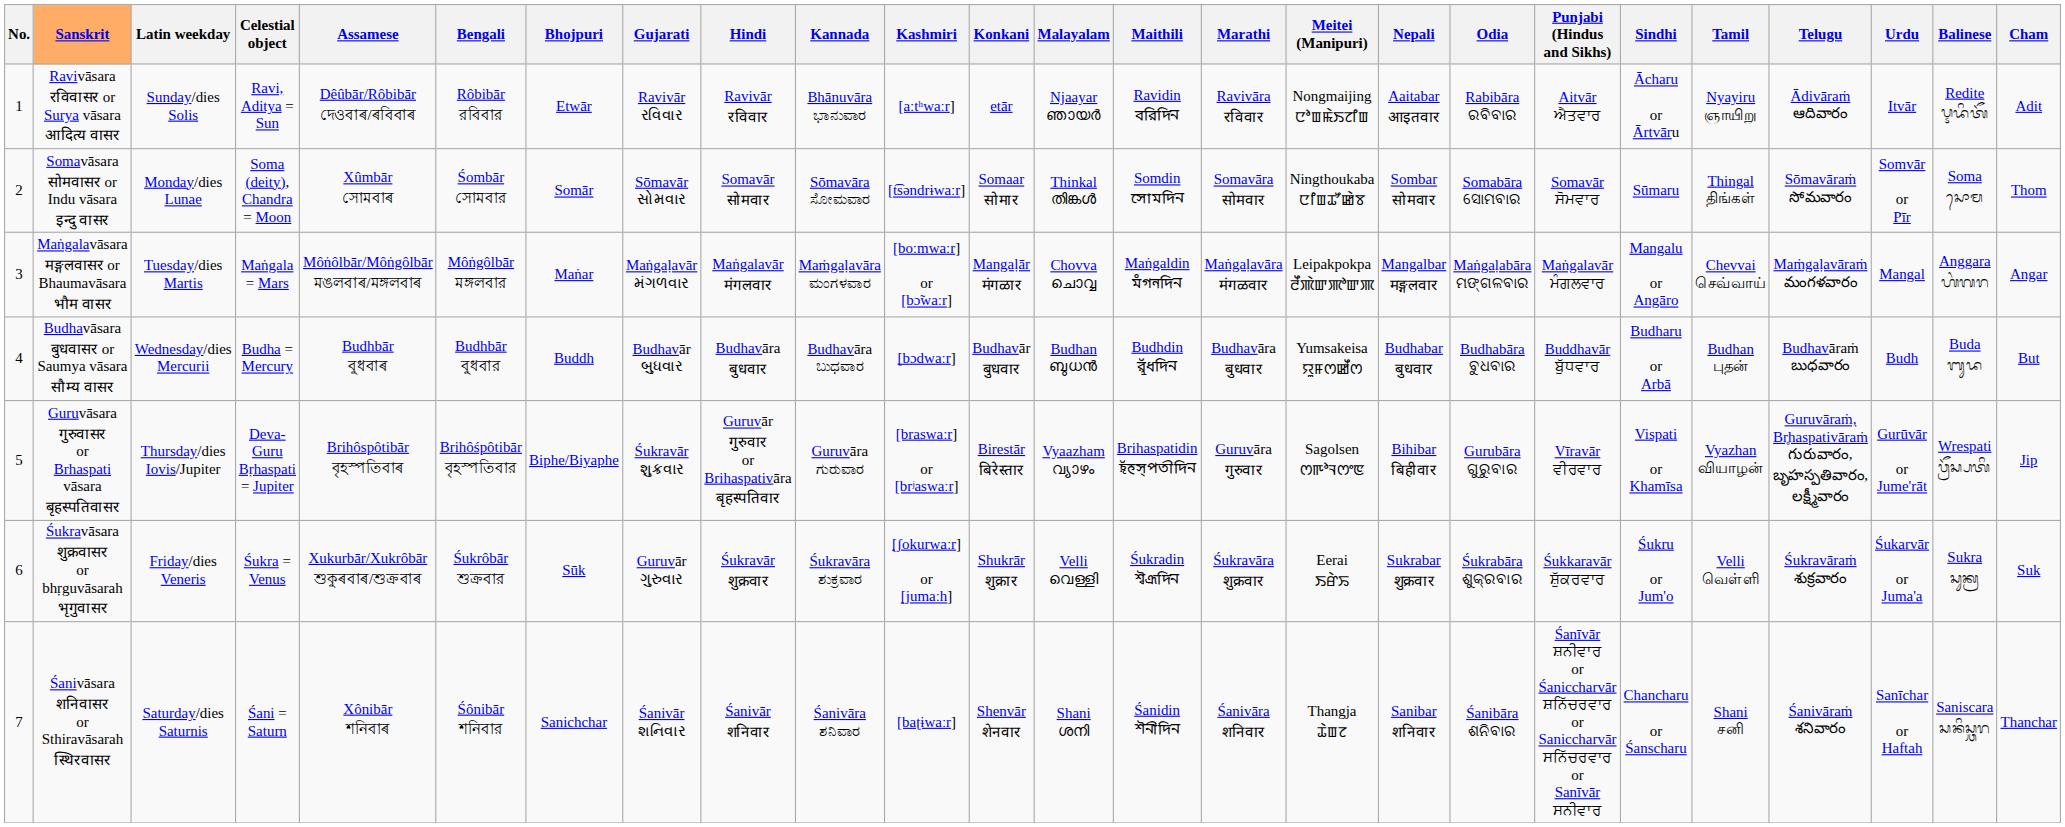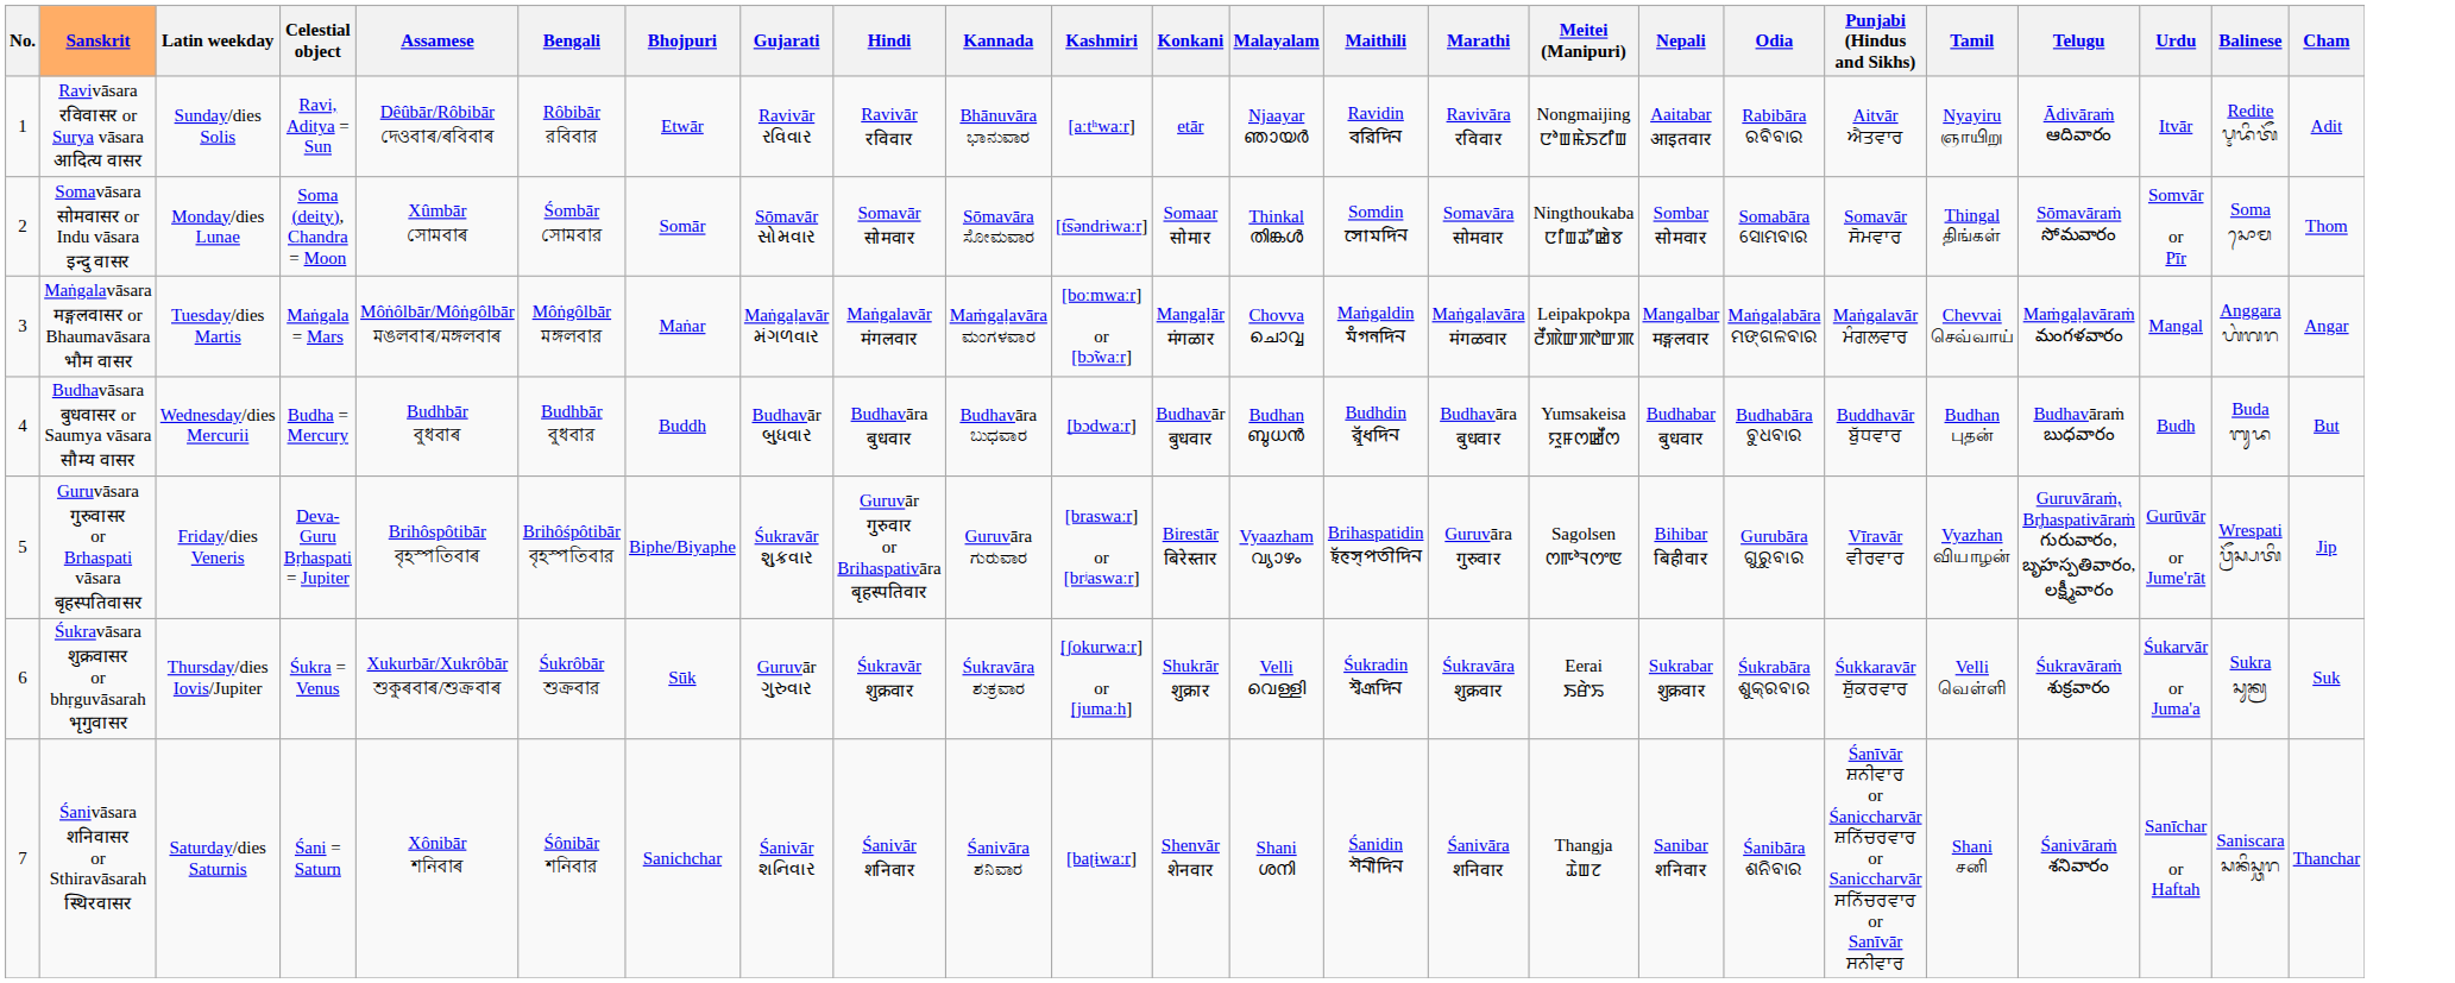- column: Sindhi | Ācharu or Ārtvāru | Sūmaru | Mangalu or Angāro | Budharu or Arbā | Vispati or Khamīsa | Śukru or Jum'o | Chancharu or Śanscharu
Guruvāsara गुरुवासर or Brhaspati vāsara बृहस्पतिवासर | Latin weekday: Thursday/dies Iovis/Jupiter -> Friday/dies Veneris
Śukravāsara शुक्रवासर or bhṛguvāsarah भृगुवासर | Latin weekday: Friday/dies Veneris -> Thursday/dies Iovis/Jupiter
